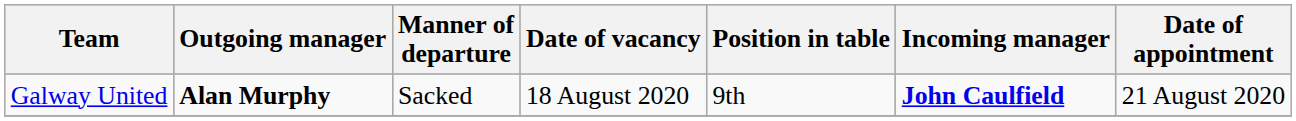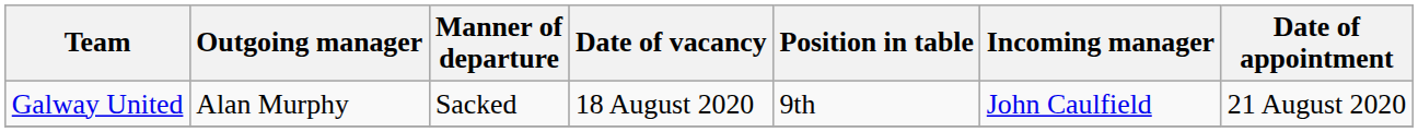Galway United | Outgoing manager: bold -> normal
Galway United | Incoming manager: bold -> normal
